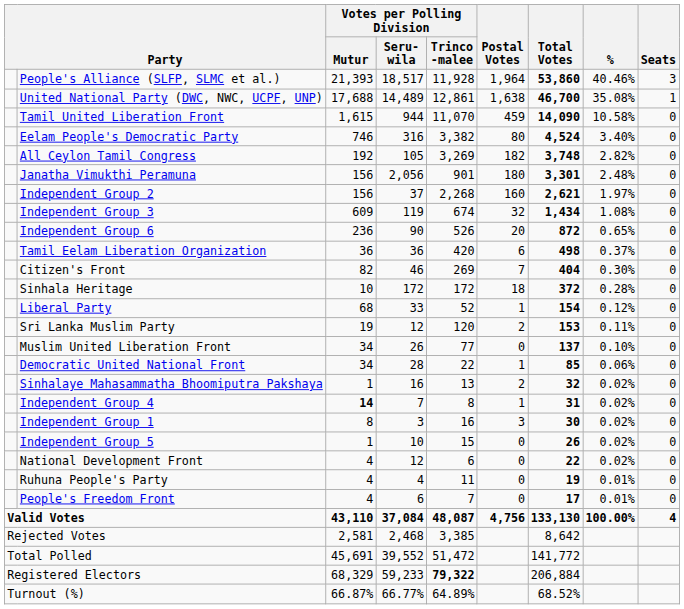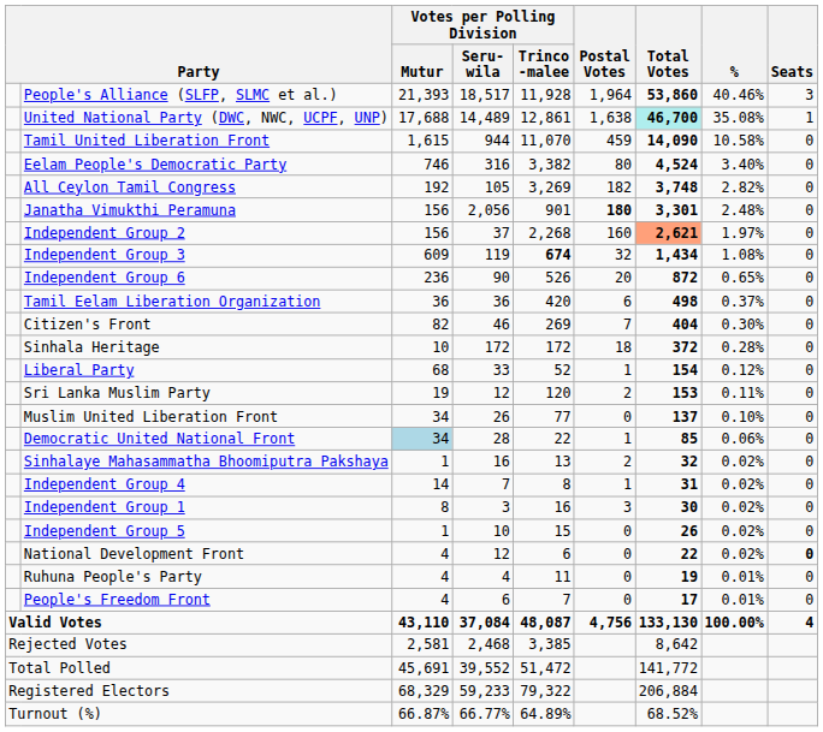United National Party (DWC, NWC, UCPF, UNP) | Total Votes: no background -> paleturquoise background
Janatha Vimukthi Peramuna | Postal Votes: normal -> bold
Independent Group 2 | Total Votes: no background -> lightsalmon background
Independent Group 3 | Votes per Polling Division / Trinco -malee: normal -> bold
Democratic United National Front | Votes per Polling Division / Mutur: no background -> lightblue background
Independent Group 4 | Votes per Polling Division / Mutur: bold -> normal
National Development Front | Seats: normal -> bold
Registered Electors | Votes per Polling Division / Trinco -malee: bold -> normal
